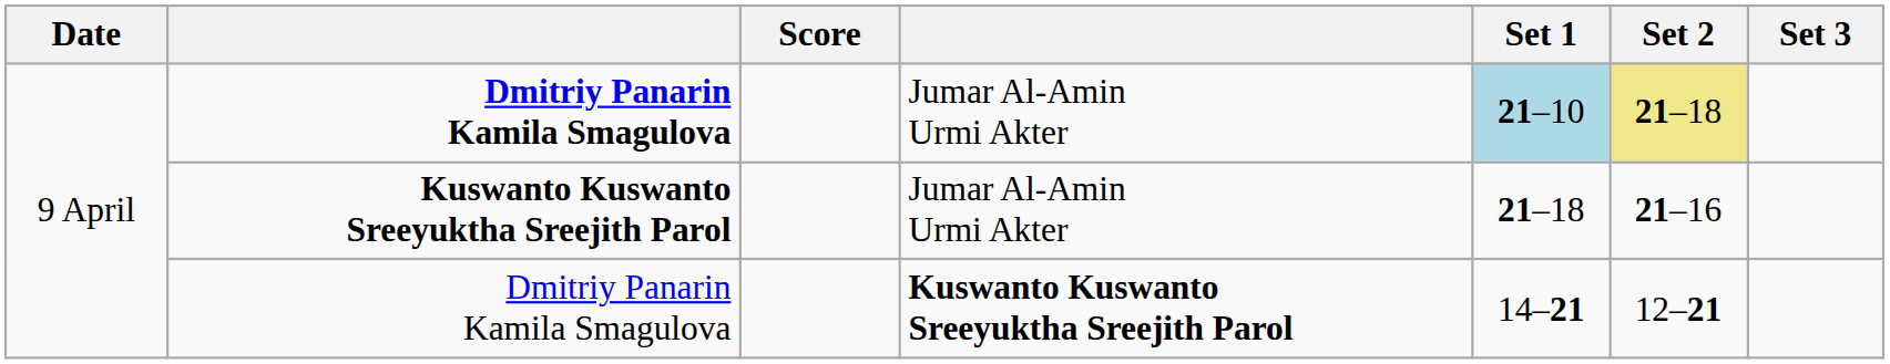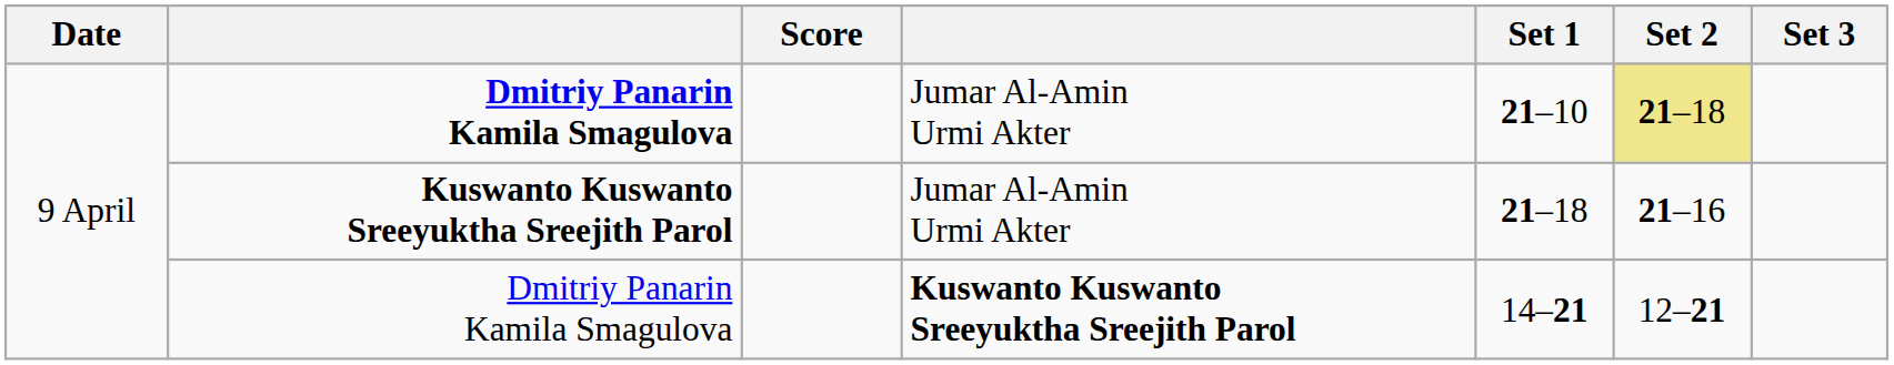Dmitriy Panarin Kamila Smagulova / Jumar Al-Amin Urmi Akter | Set 1: lightblue background -> no background
